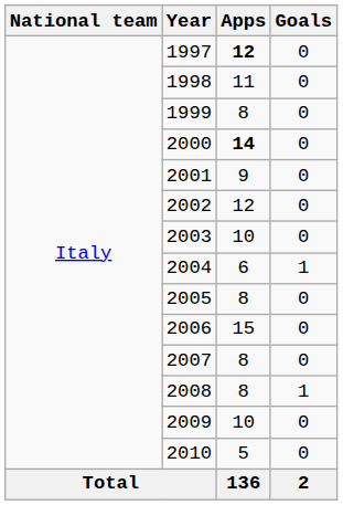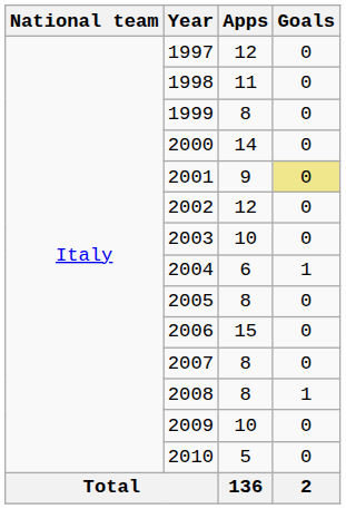1997 | Apps: bold -> normal
2000 | Apps: bold -> normal
2001 | Goals: no background -> khaki background
